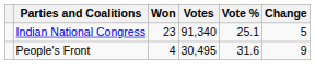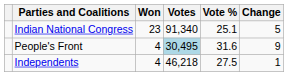People's Front | Votes: no background -> lightblue background
+ row: Independents | 4 | 46,218 | 27.5 | 1
